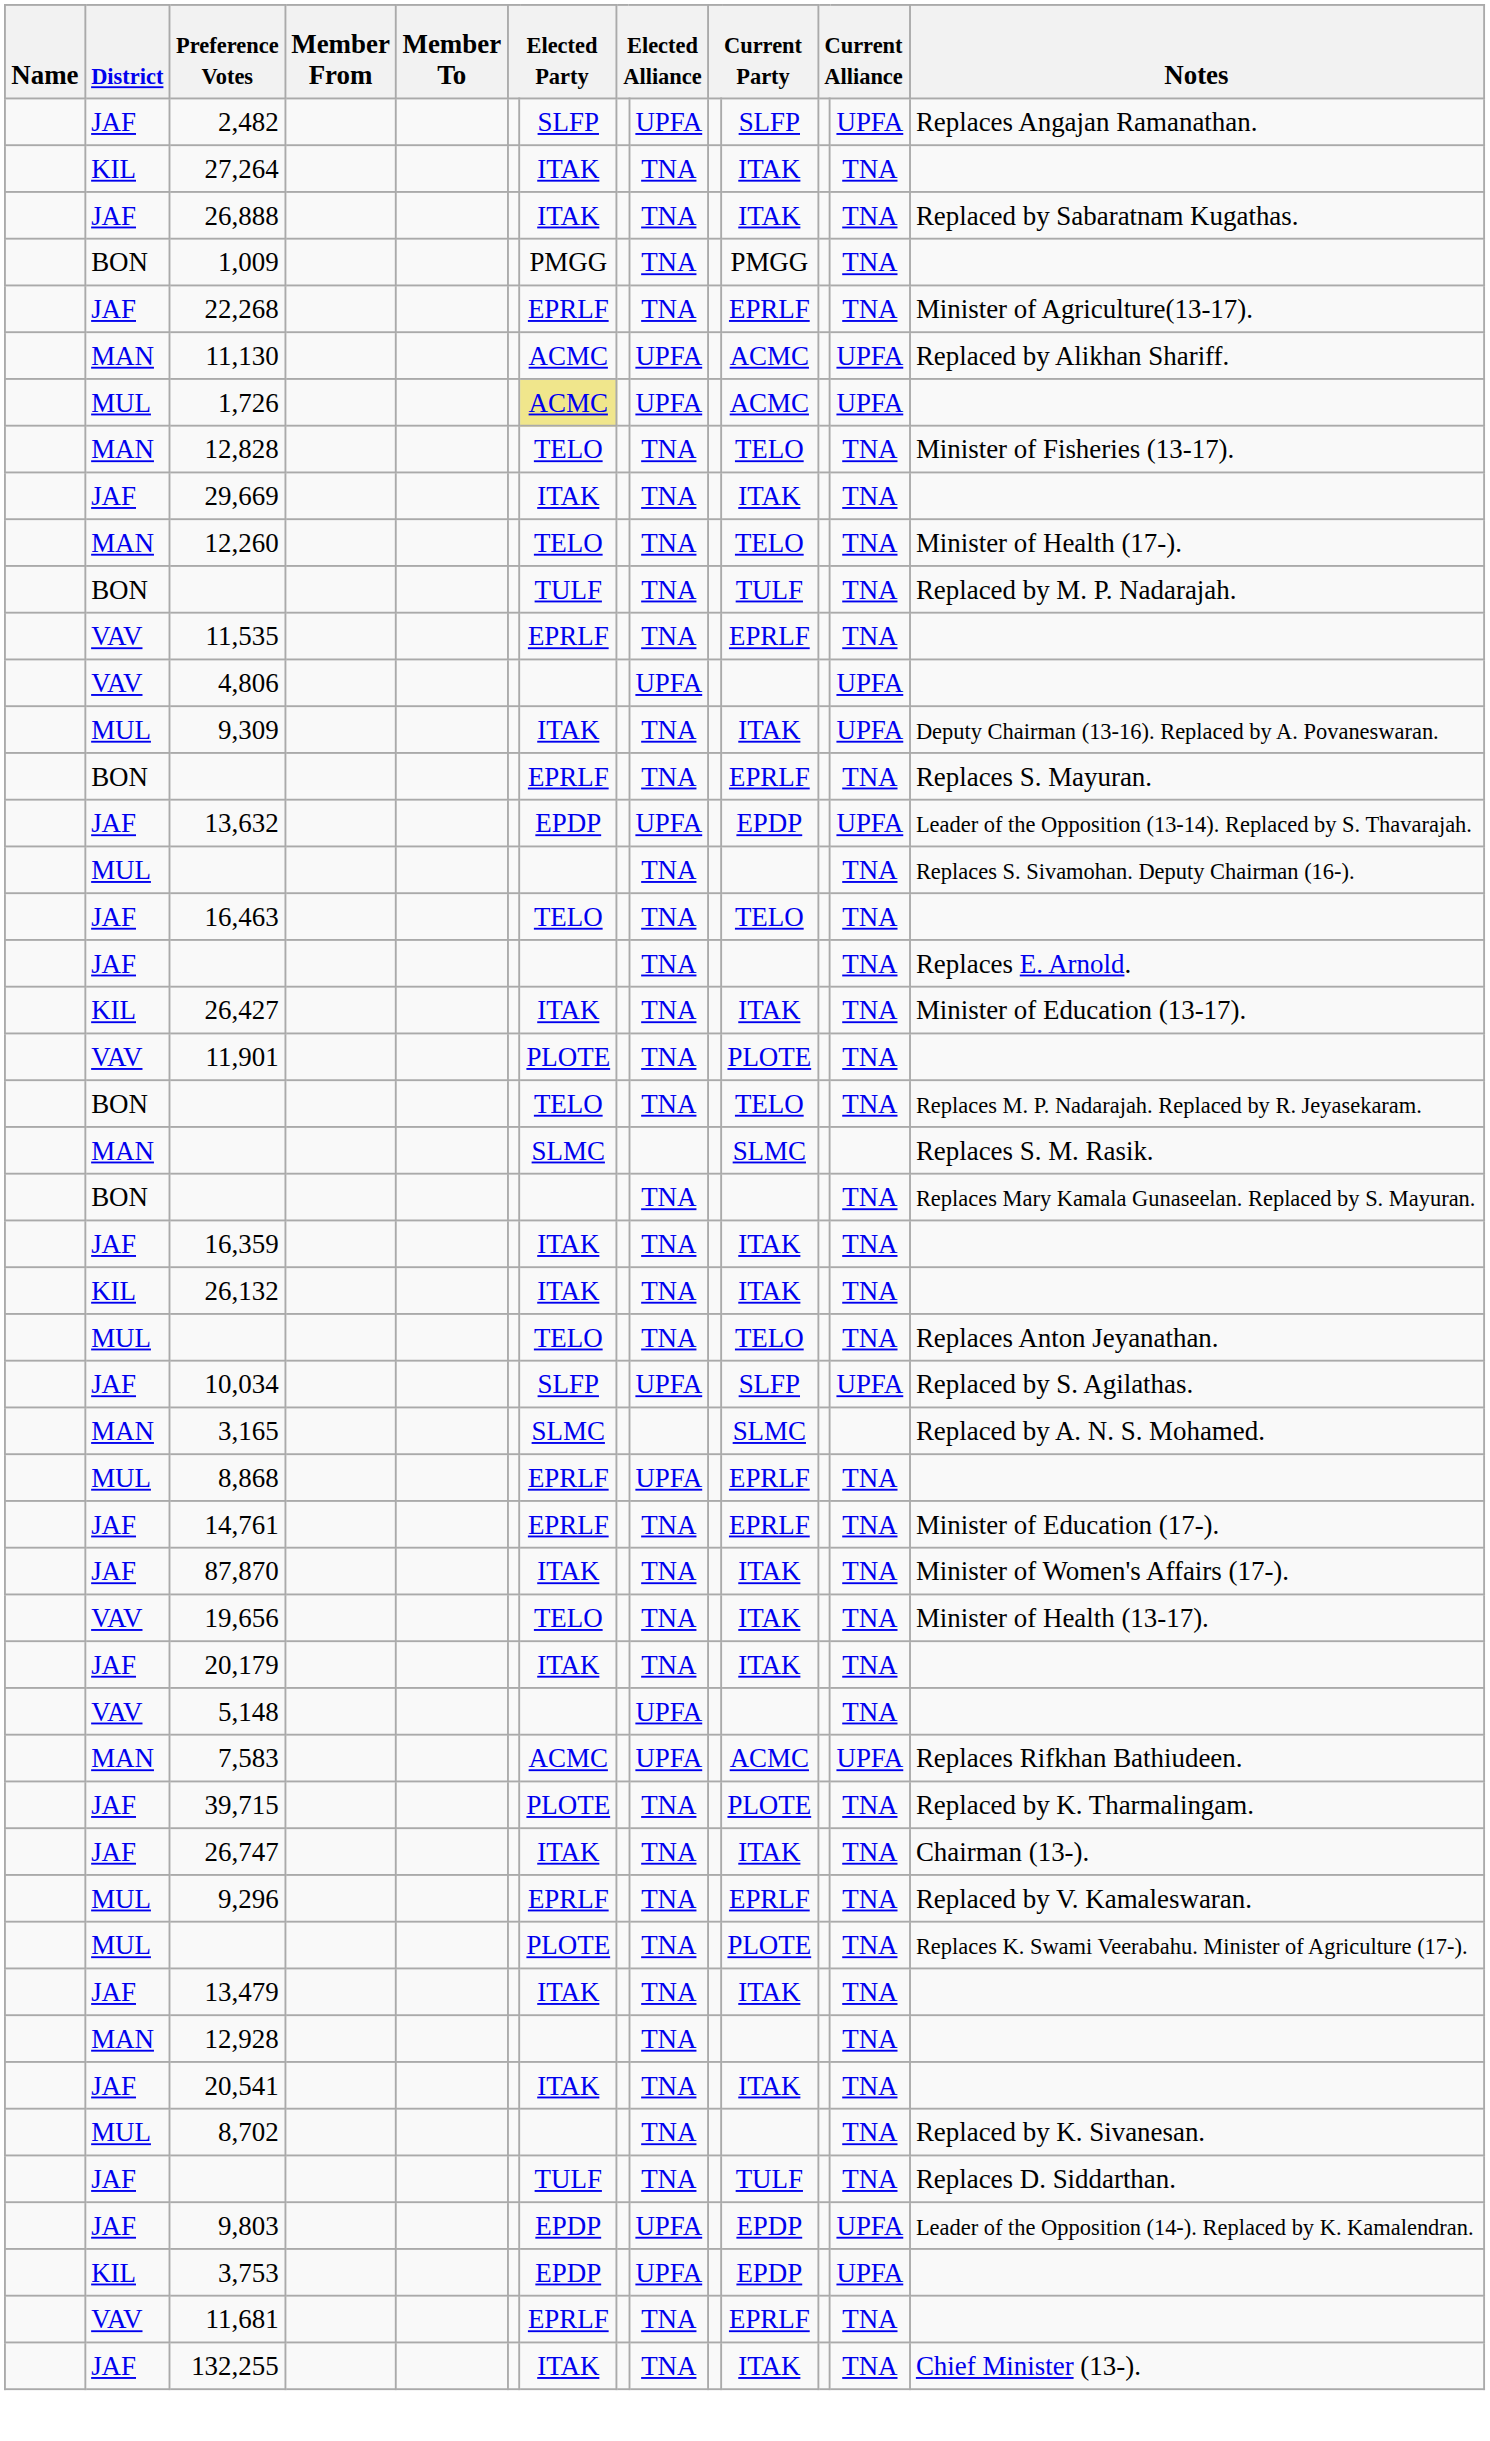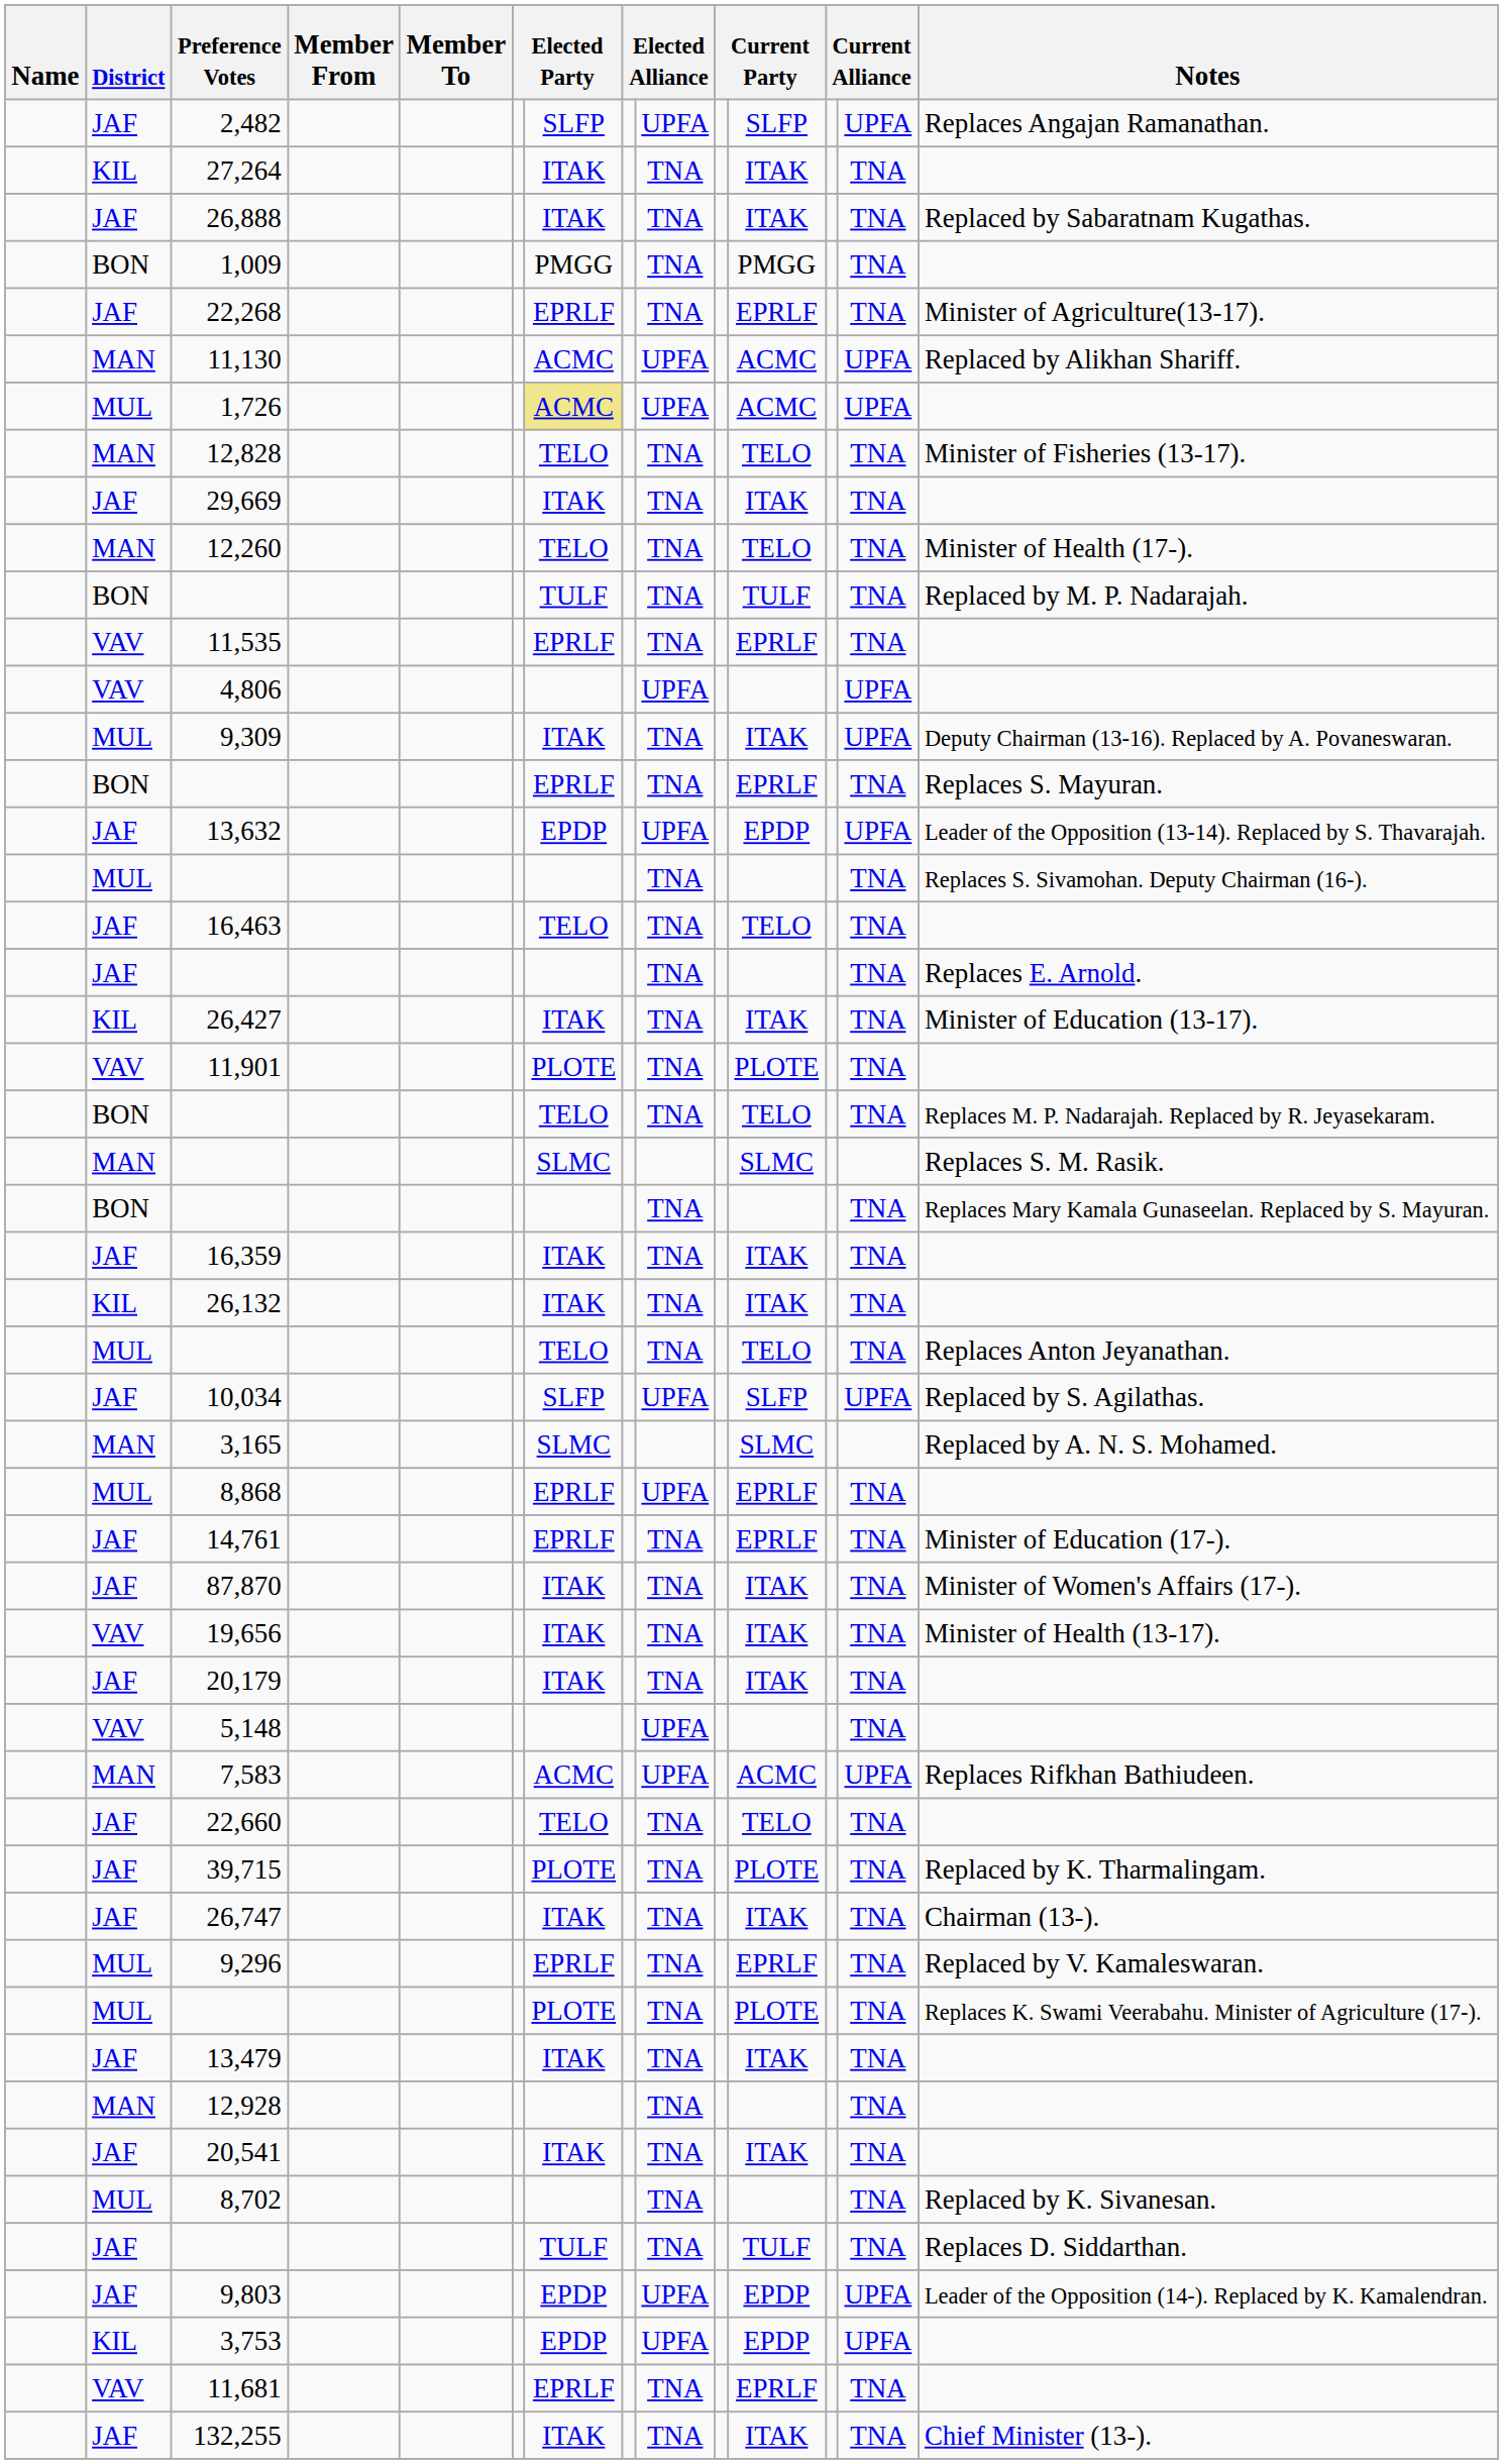19,656 | column 7: TELO -> ITAK
+ row: JAF | 22,660 | TELO | TNA | TELO | TNA
